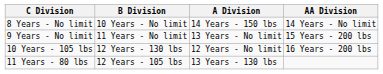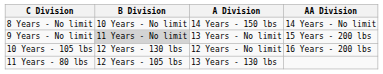9 Years - No limit | B Division: no background -> lightgrey background
